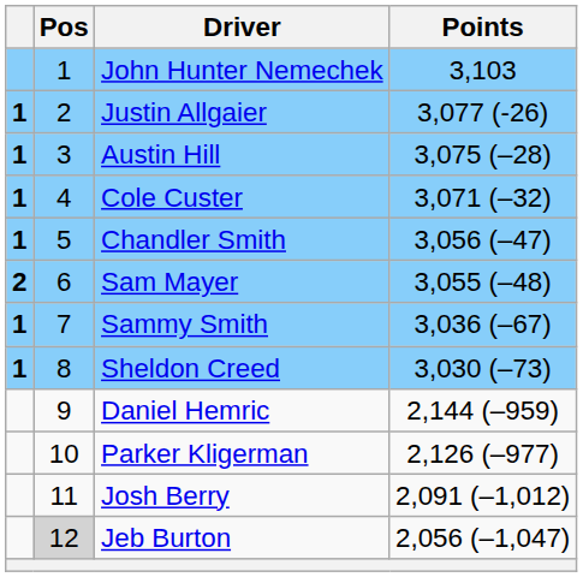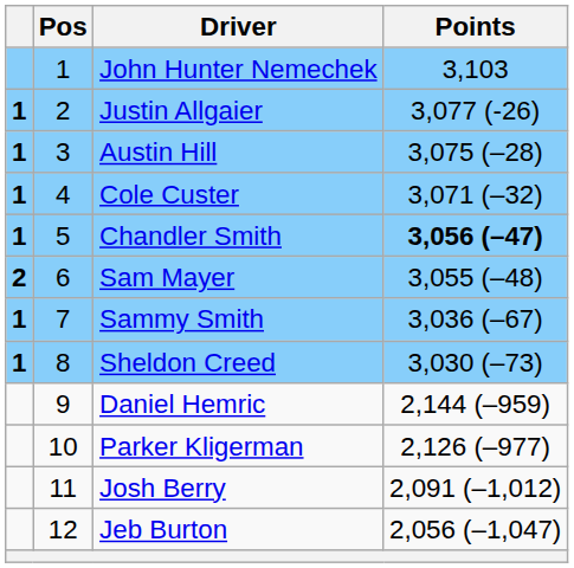Chandler Smith | Points: normal -> bold
Jeb Burton | Pos: lightgrey background -> no background
